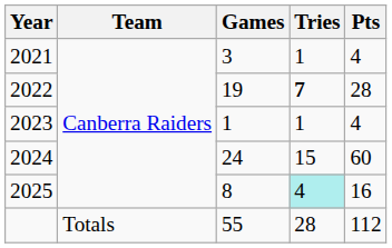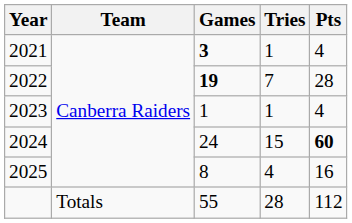2021 | Games: normal -> bold
2022 | Games: normal -> bold
2022 | Tries: bold -> normal
2024 | Pts: normal -> bold
2025 | Tries: paleturquoise background -> no background
